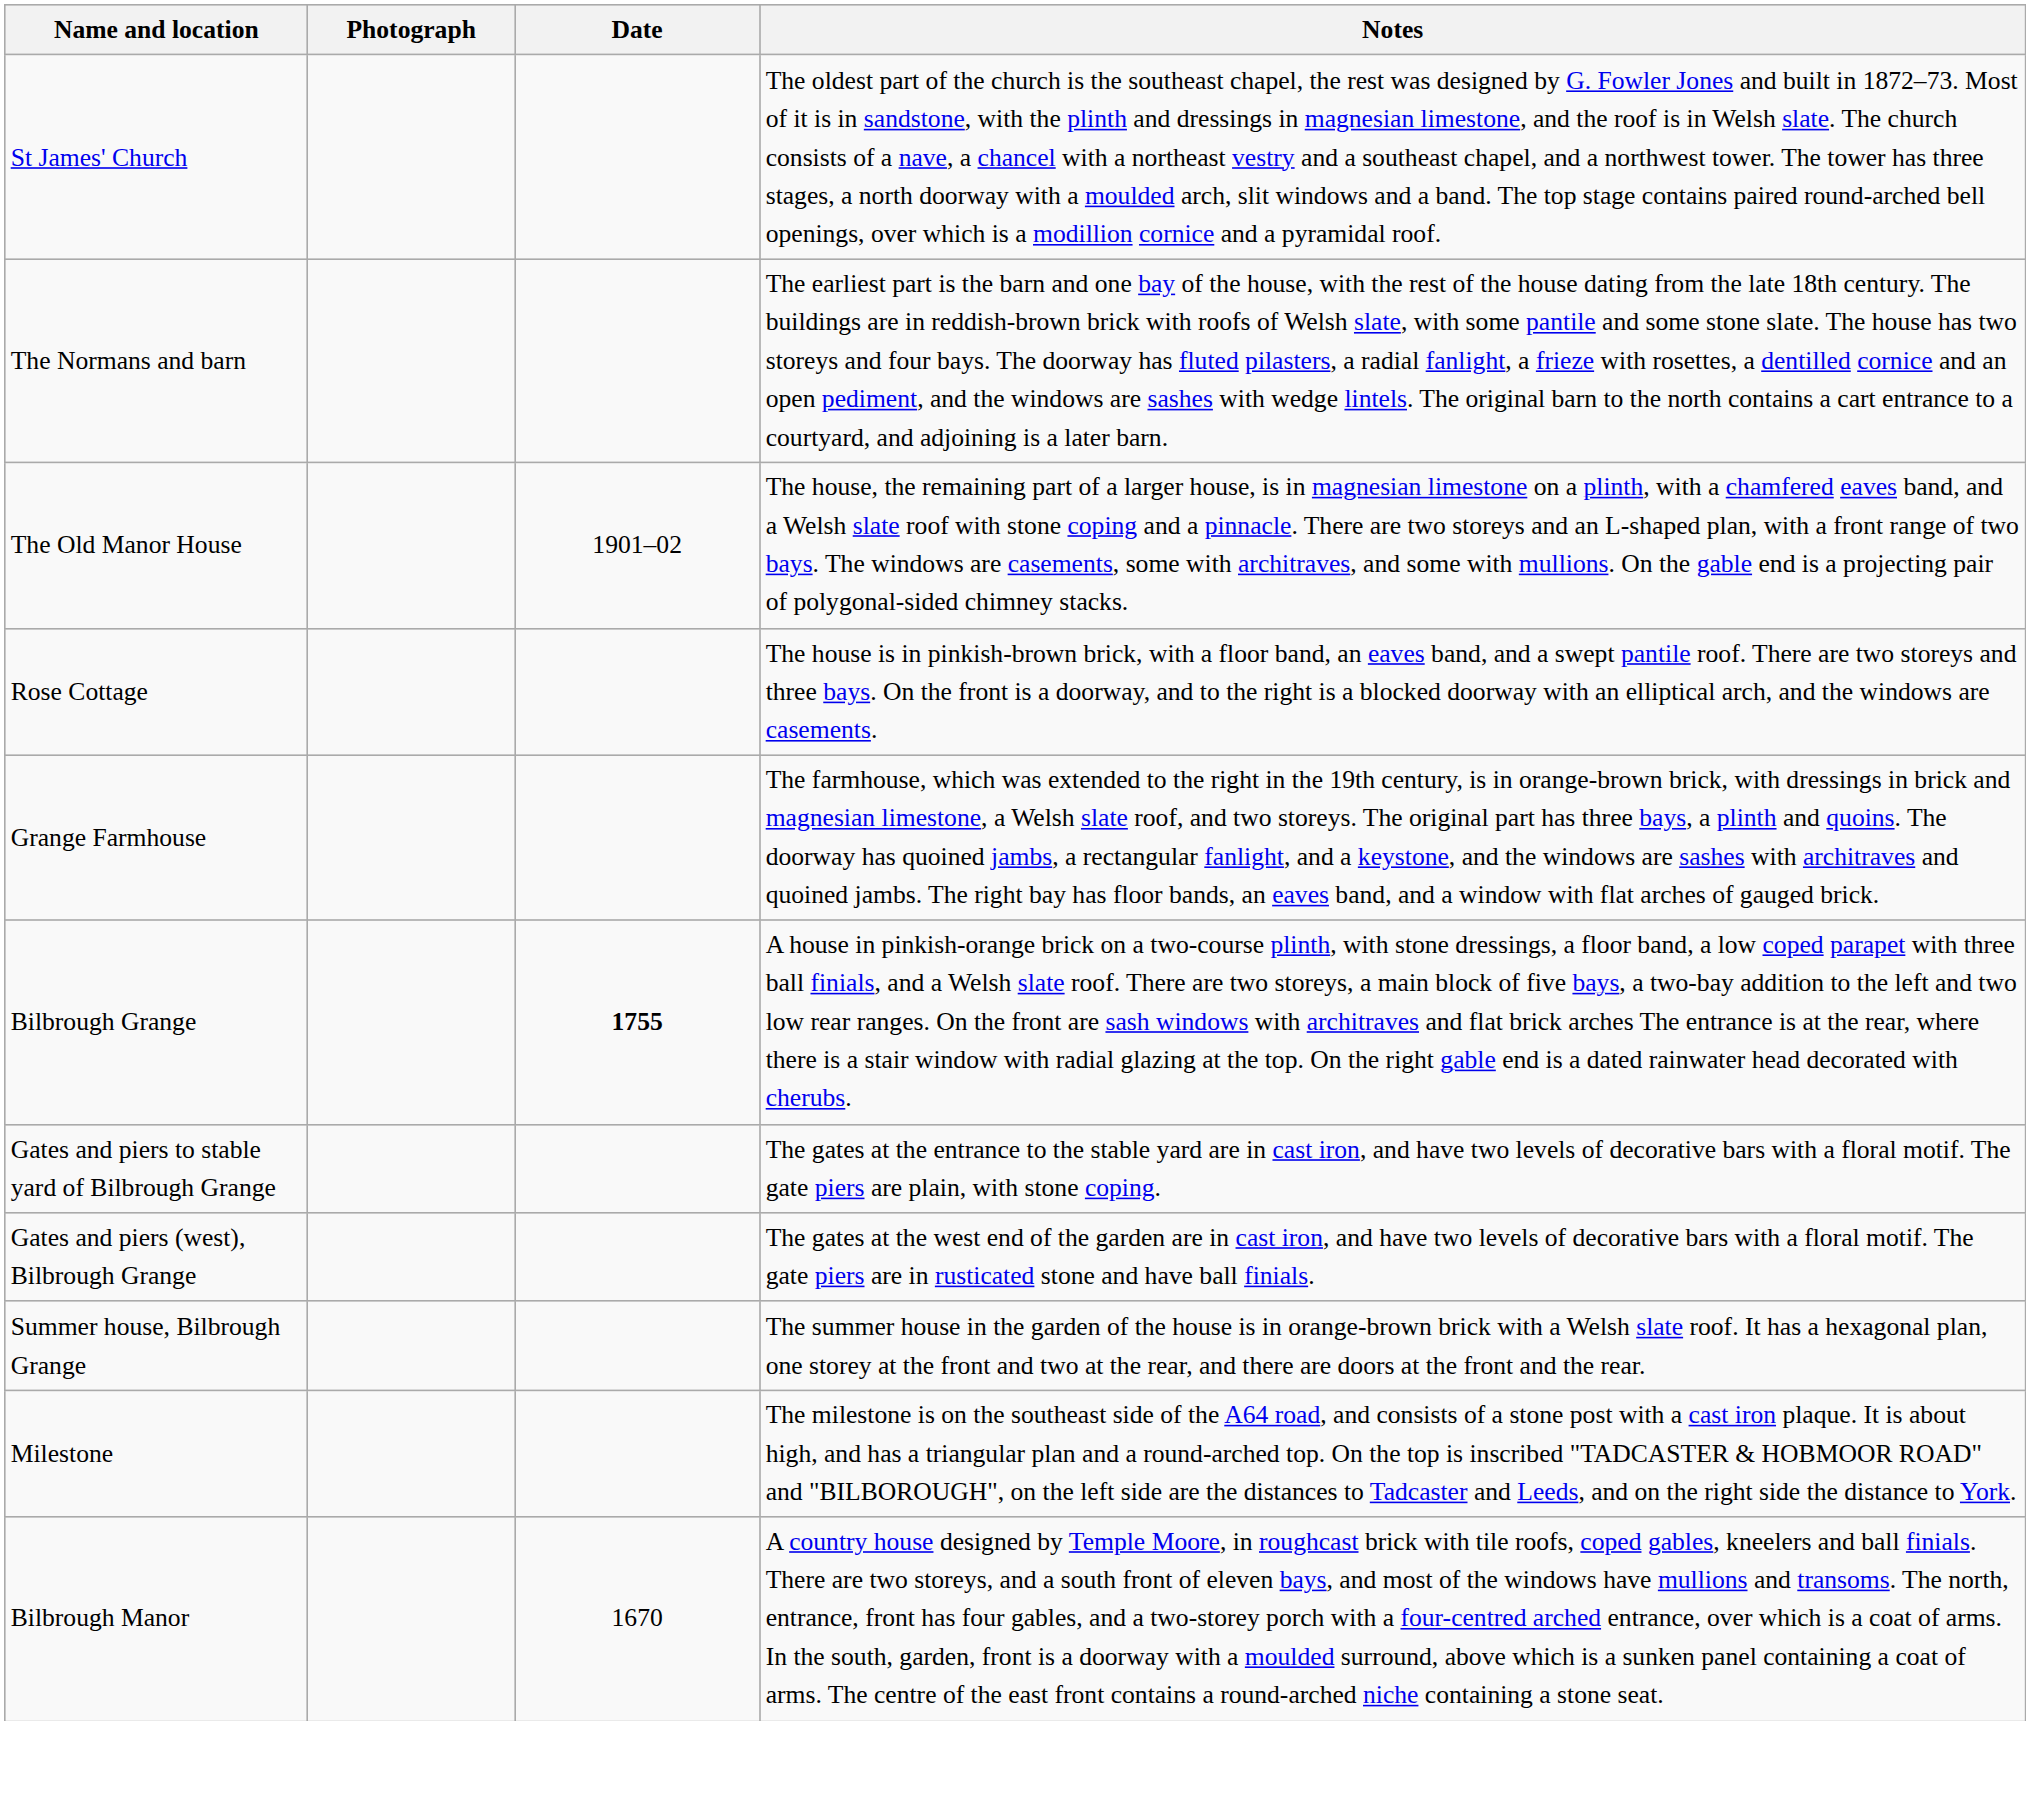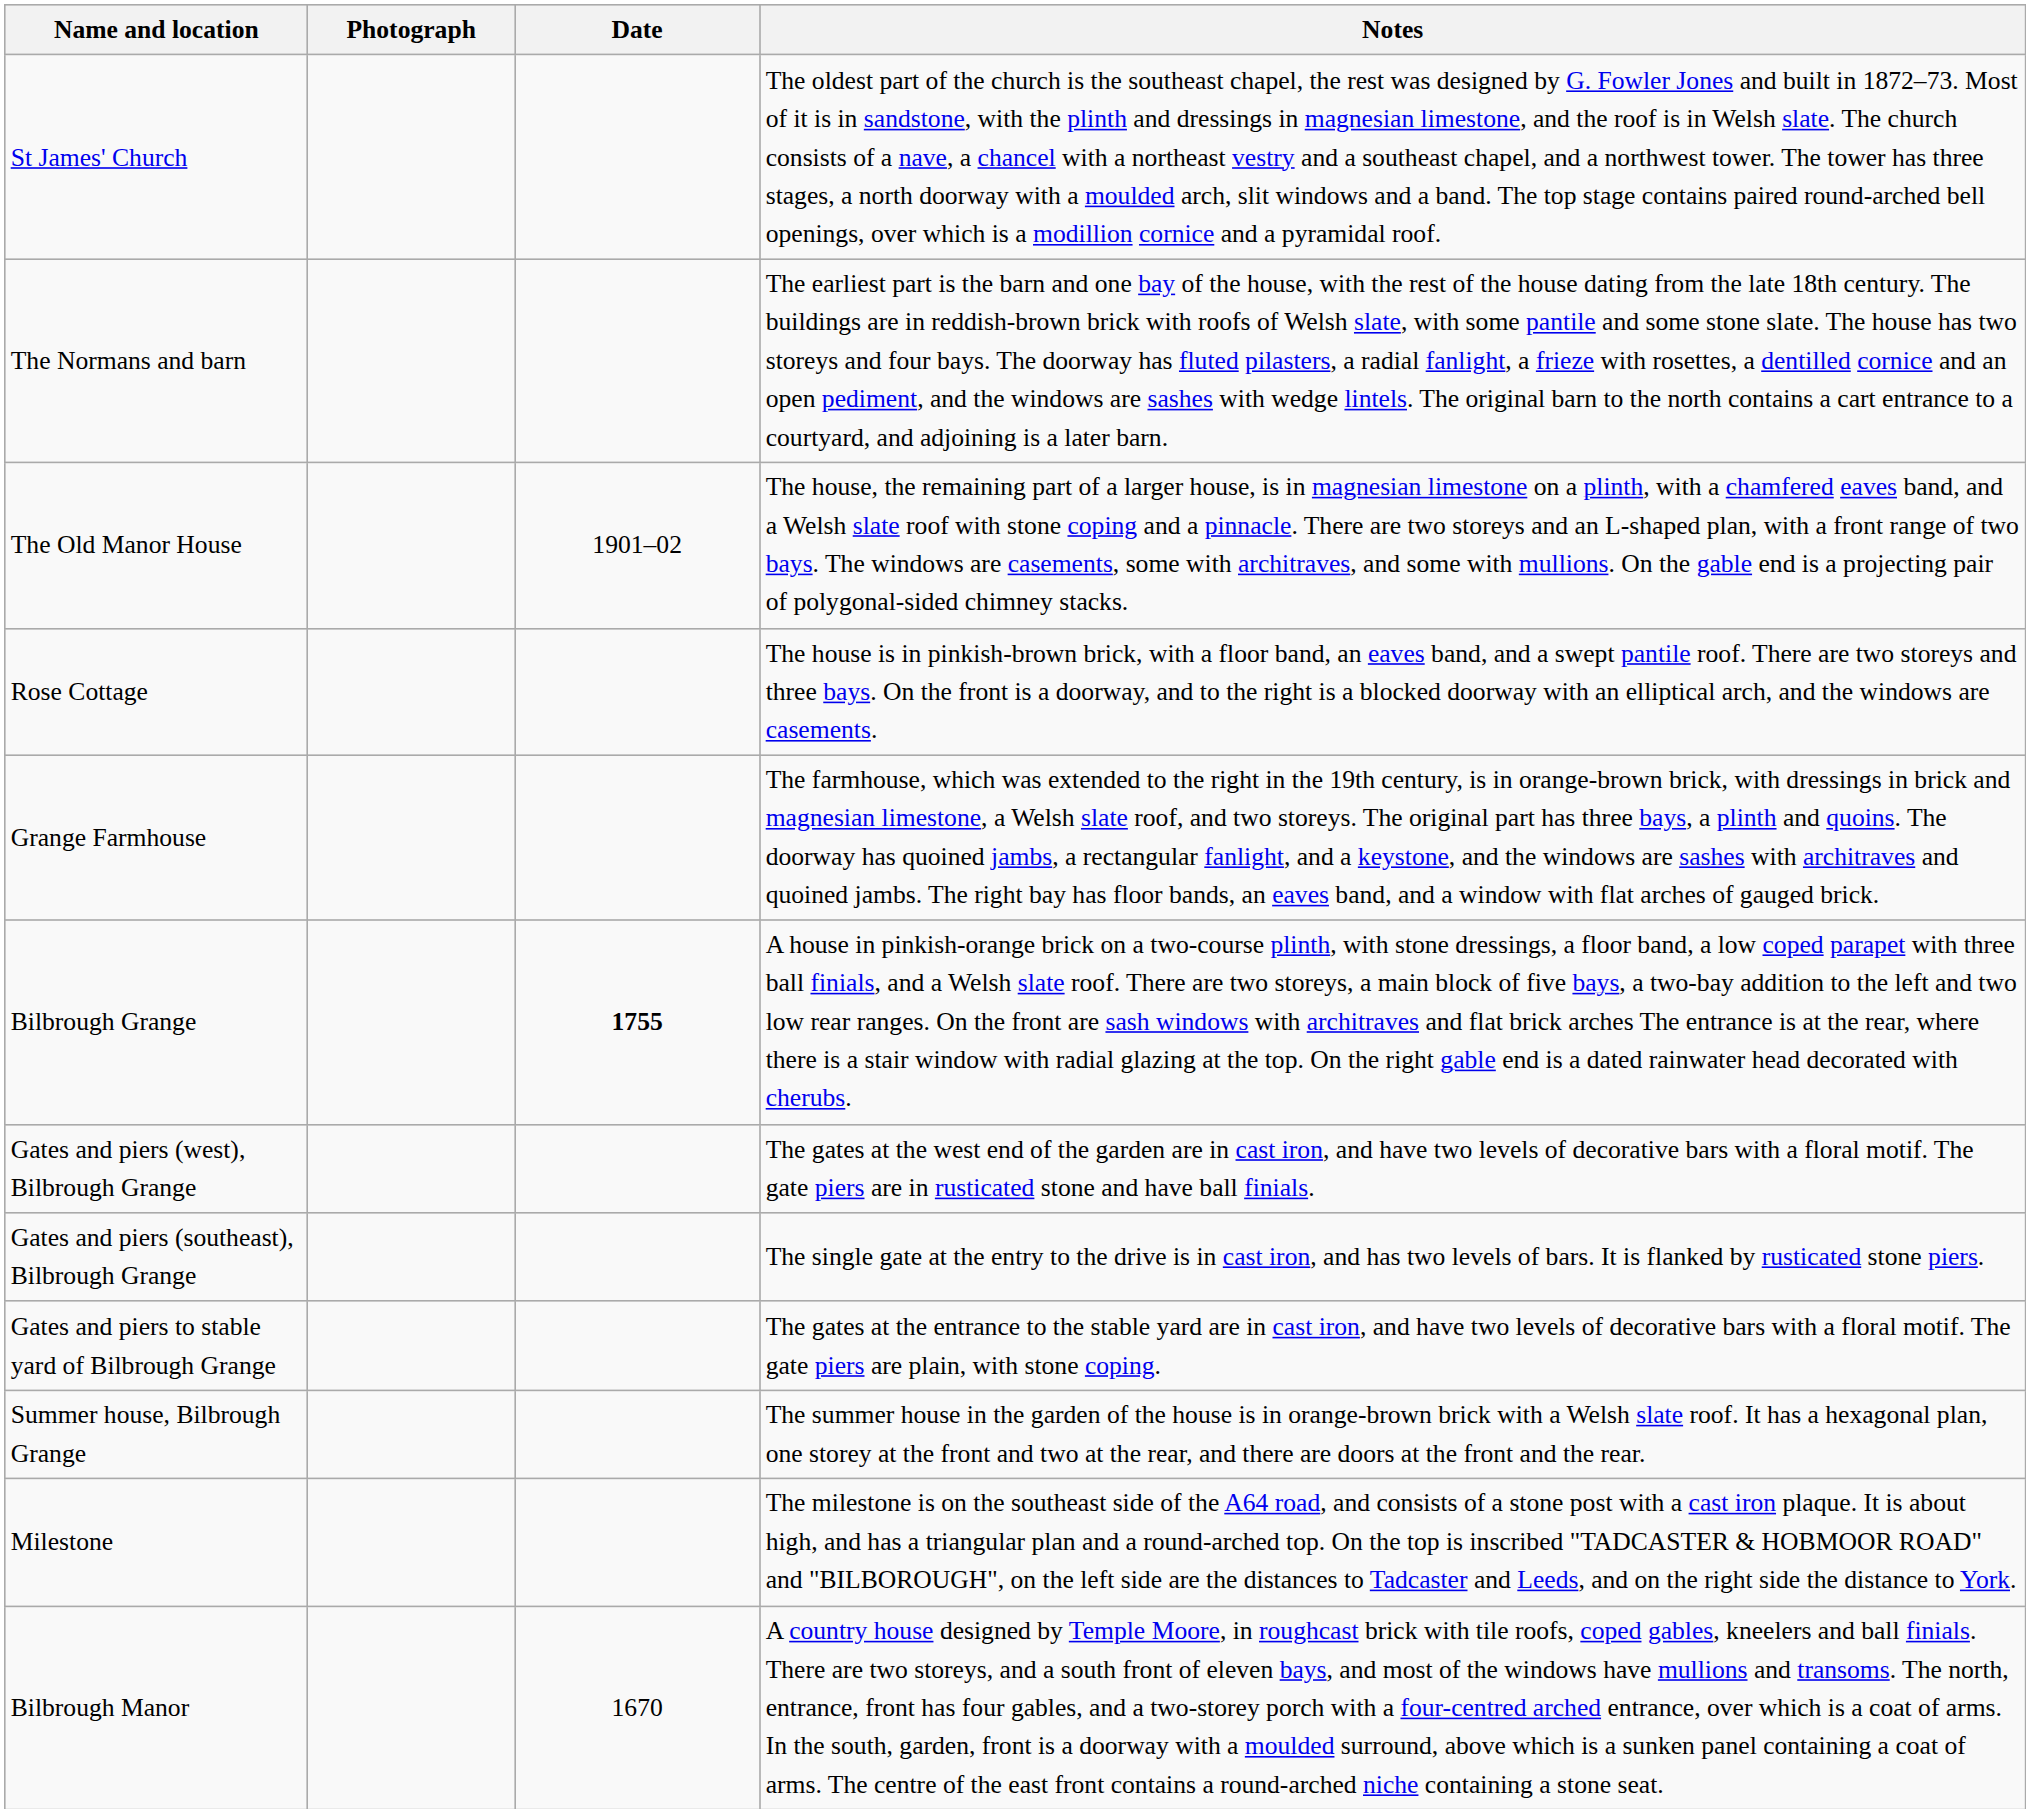rows swapped: Gates and piers (west), Bilbrough Grange <-> Gates and piers to stable yard of Bilbrough Grange
+ row: Gates and piers (southeast), Bilbrough Grange | The single gate at the entry to the drive is in cast iron, and has two levels of bars. It is flanked by rusticated stone piers.
